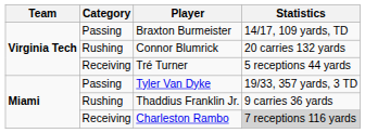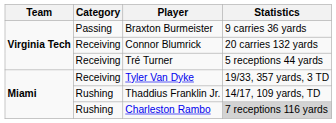Braxton Burmeister | Statistics: 14/17, 109 yards, TD -> 9 carries 36 yards
Connor Blumrick | Category: Rushing -> Receiving
Tyler Van Dyke | Category: Passing -> Receiving
Thaddius Franklin Jr. | Statistics: 9 carries 36 yards -> 14/17, 109 yards, TD
Charleston Rambo | Category: Receiving -> Rushing
